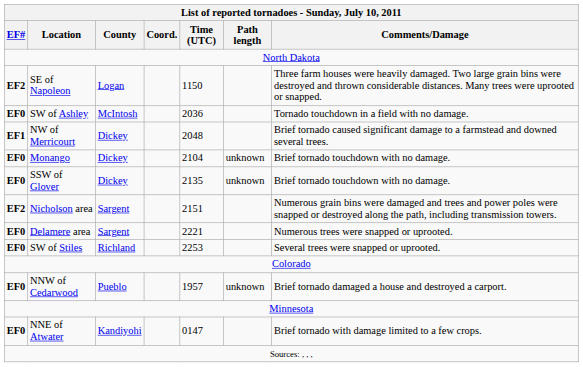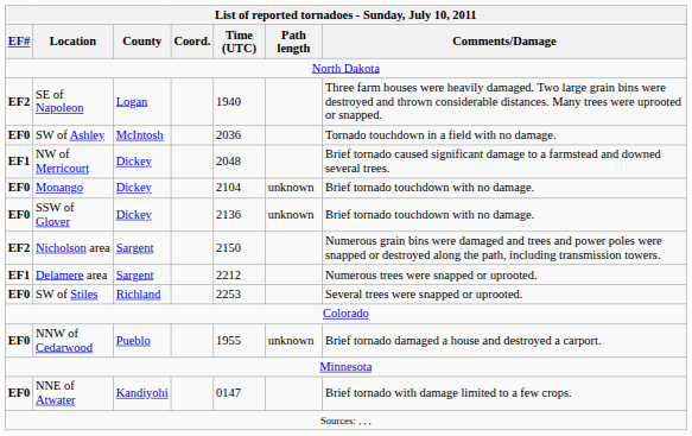SE of Napoleon | Time (UTC): 1150 -> 1940
SSW of Glover | Time (UTC): 2135 -> 2136
Nicholson area | Time (UTC): 2151 -> 2150
Delamere area | EF#: EF0 -> EF1
Delamere area | Time (UTC): 2221 -> 2212
NNW of Cedarwood | Time (UTC): 1957 -> 1955
